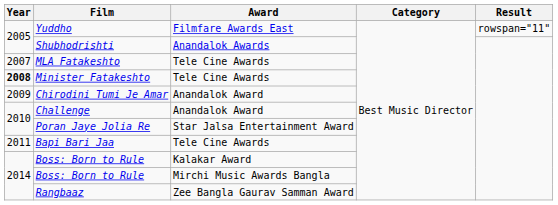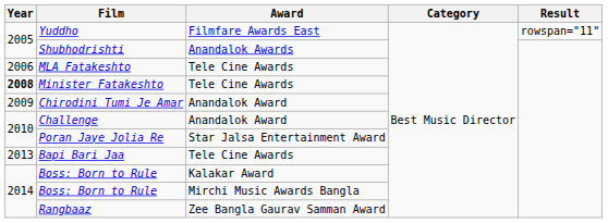MLA Fatakeshto | Year: 2007 -> 2006
Bapi Bari Jaa | Year: 2011 -> 2013
